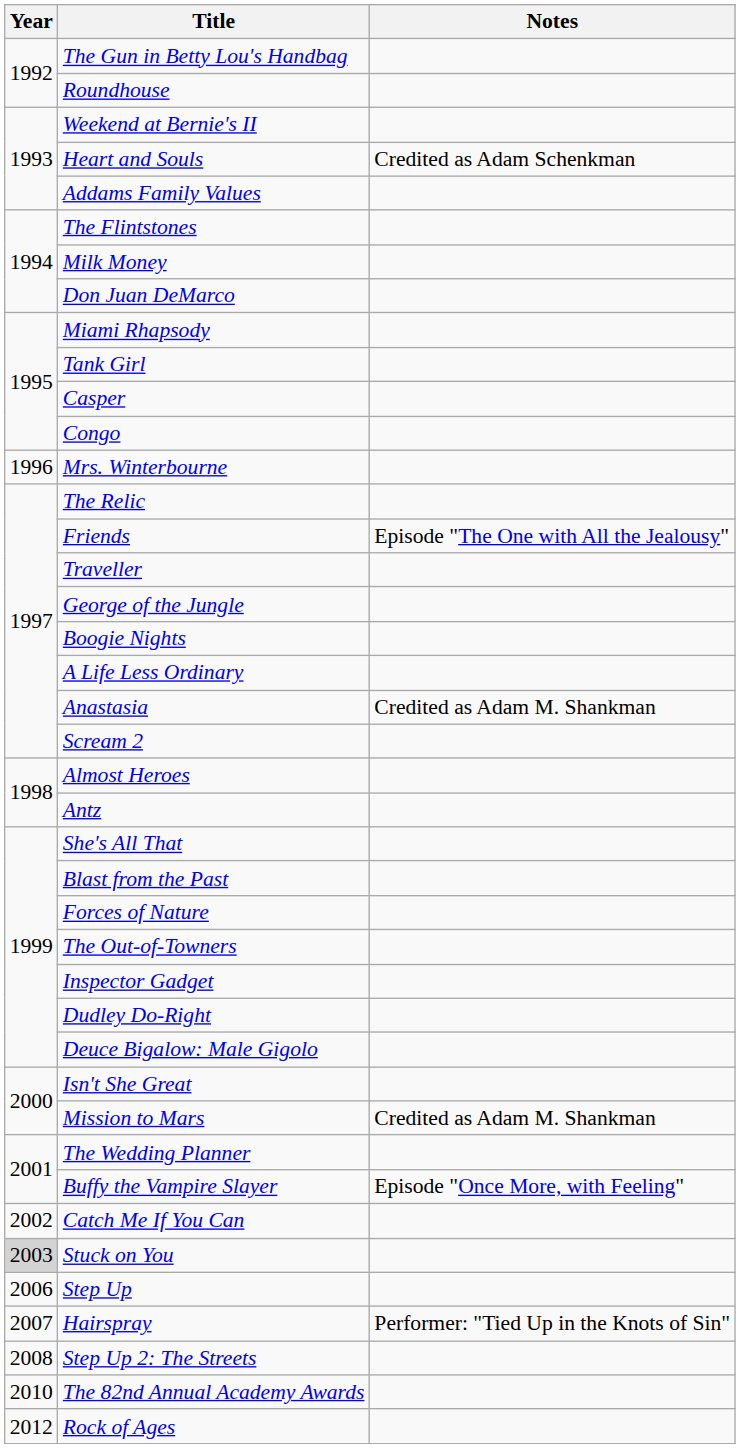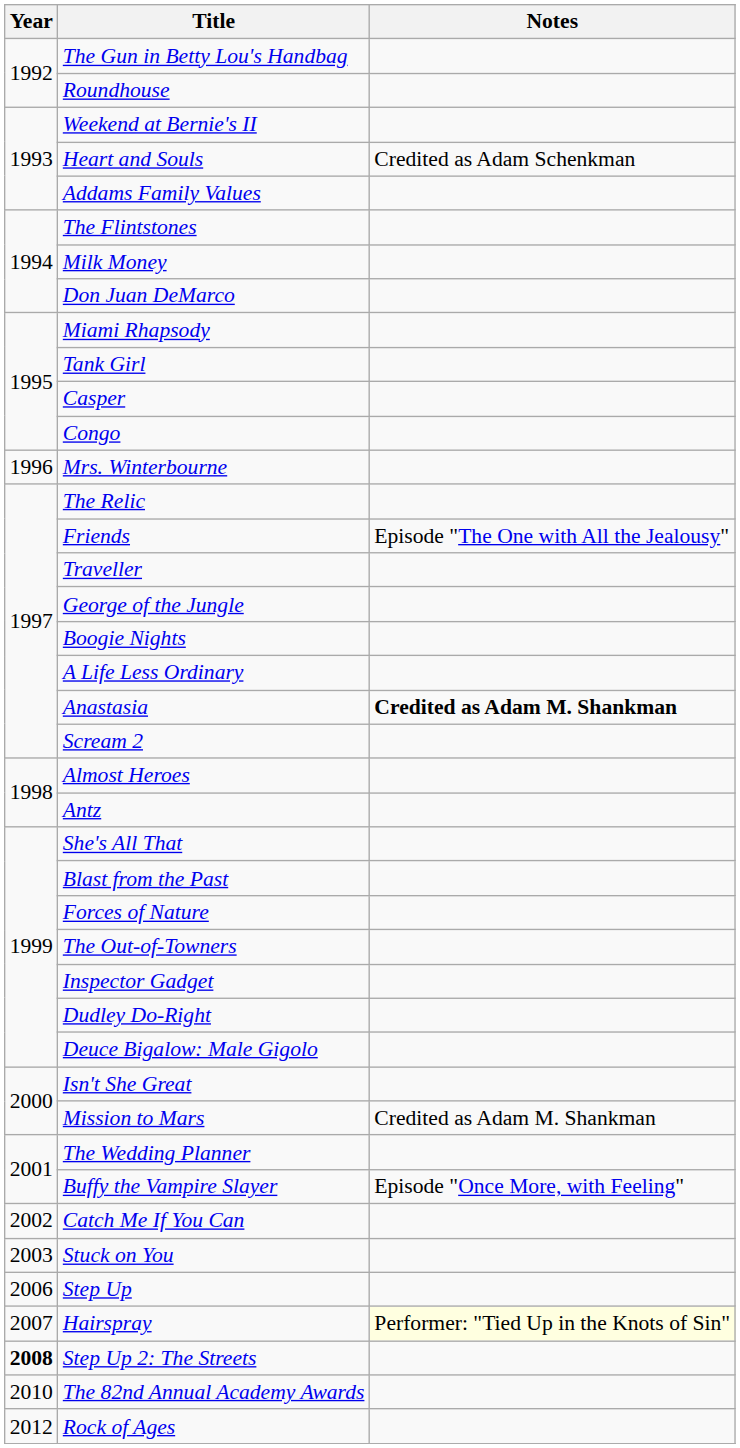Anastasia | Notes: normal -> bold
Stuck on You | Year: lightgrey background -> no background
Hairspray | Notes: no background -> lightyellow background
Step Up 2: The Streets | Year: normal -> bold
